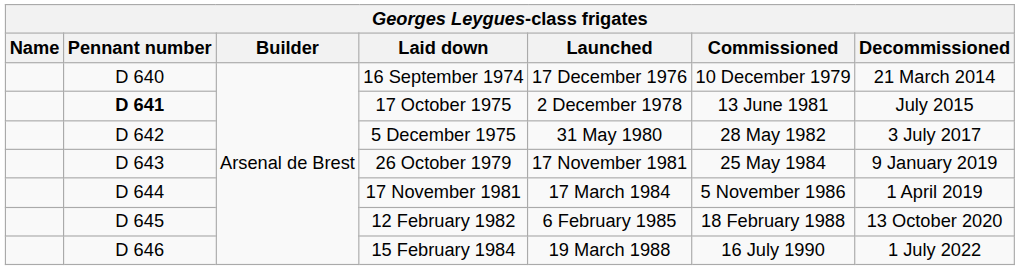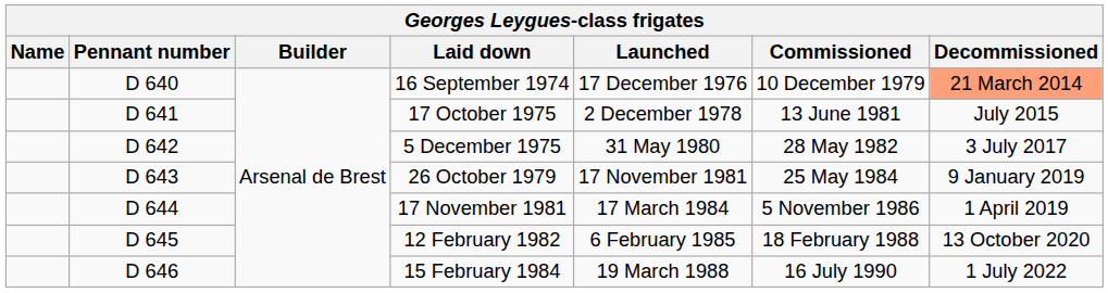16 September 1974 | Decommissioned: no background -> lightsalmon background
17 October 1975 | Pennant number: bold -> normal
